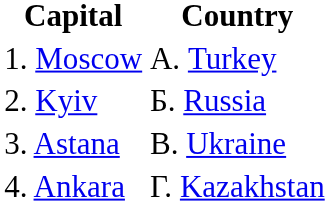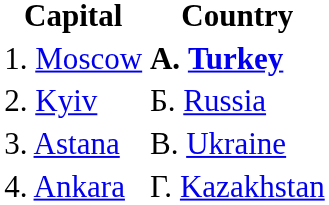1. Moscow | Country: normal -> bold
